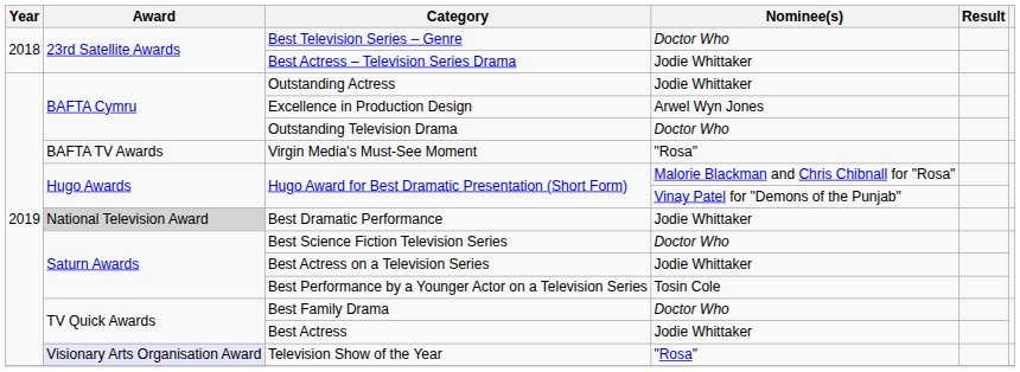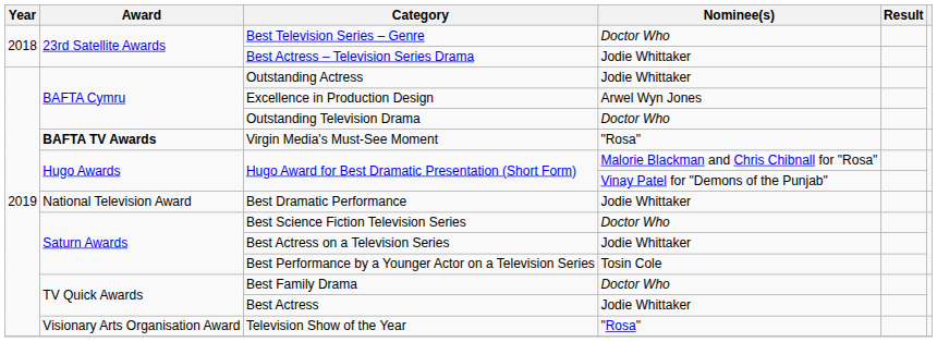Virgin Media's Must-See Moment | Award: normal -> bold
Best Dramatic Performance | Award: lightgrey background -> no background
Television Show of the Year | Award: lavender background -> no background
